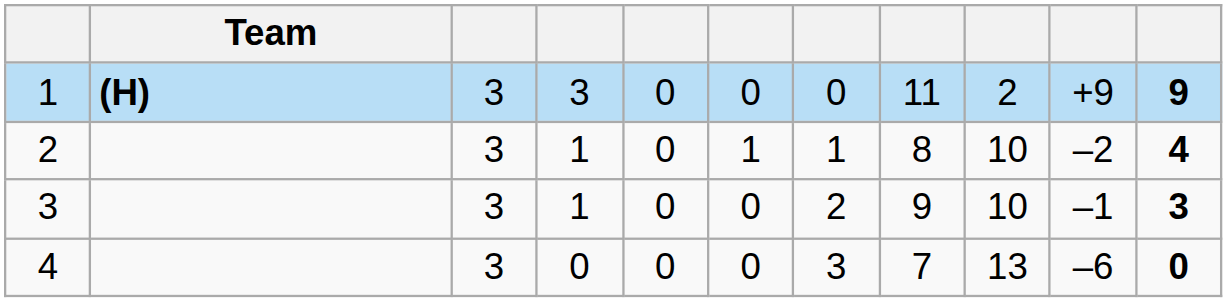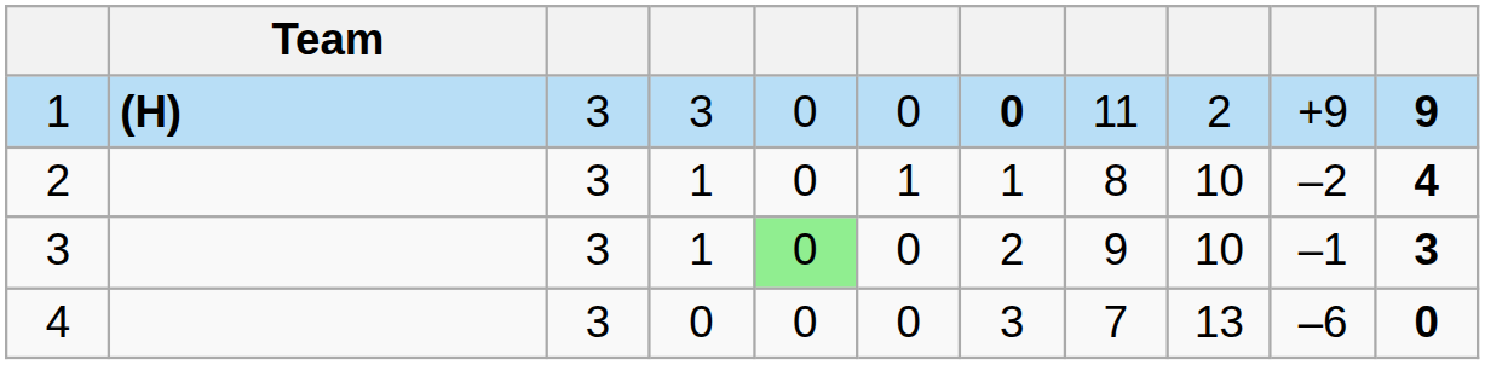row 2 | column 7: normal -> bold
row 4 | column 5: no background -> lightgreen background
